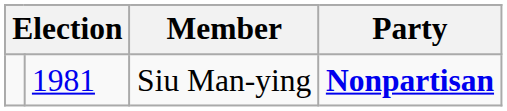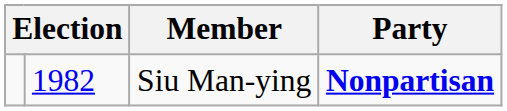Siu Man-ying | column 2: 1981 -> 1982
